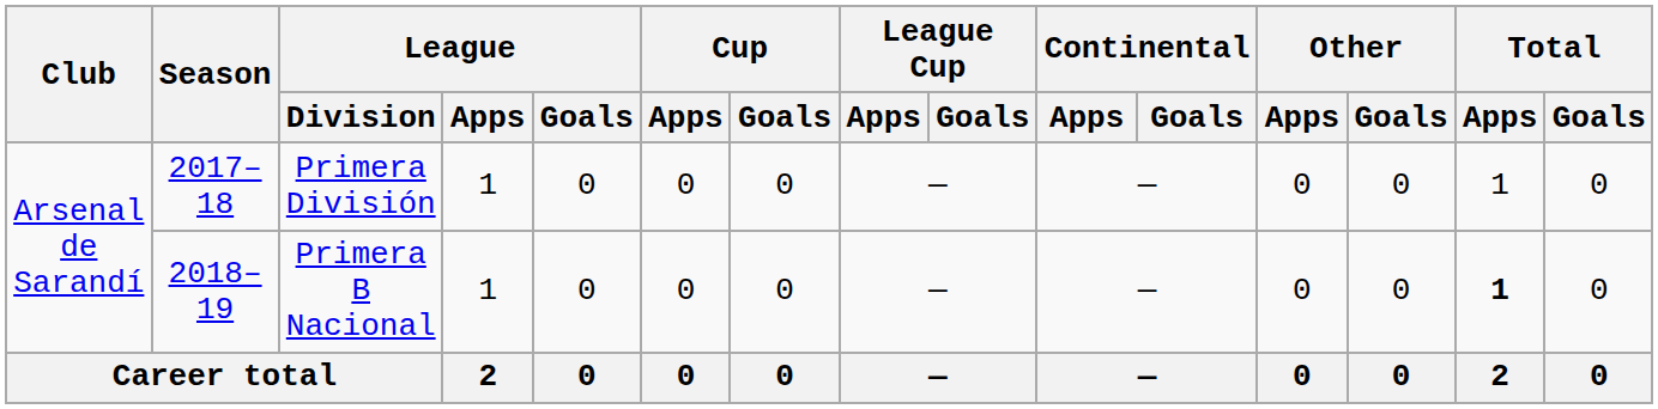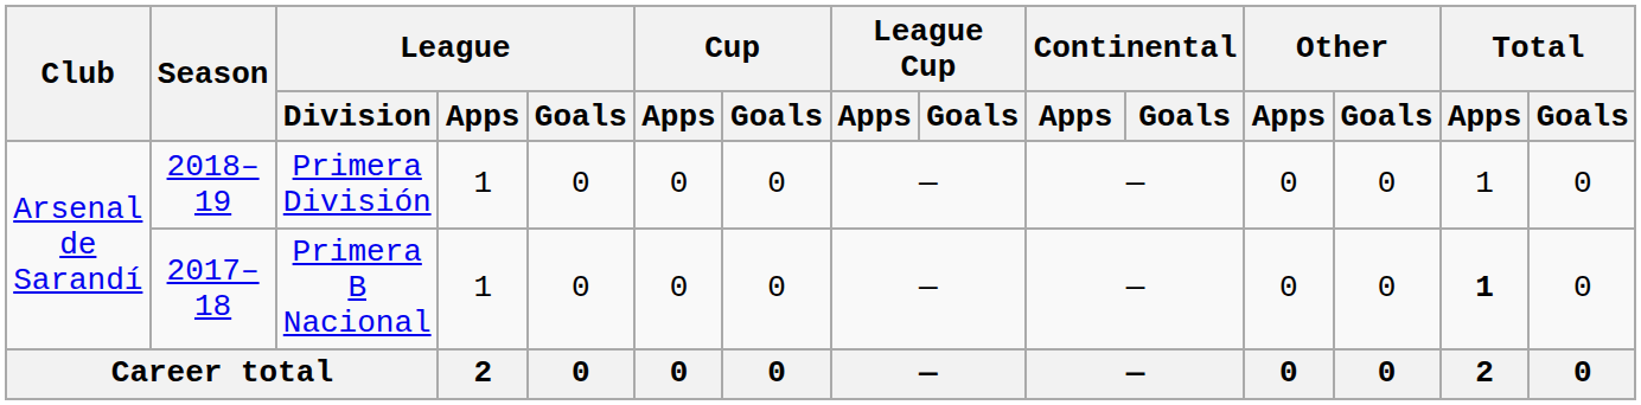Primera División | Season: 2017–18 -> 2018–19
Primera B Nacional | Season: 2018–19 -> 2017–18
